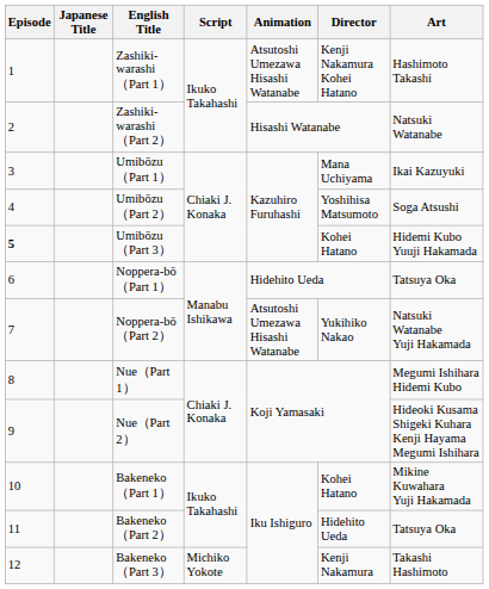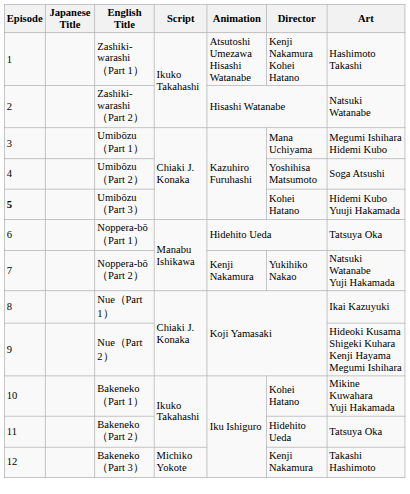Umibōzu （Part 1） | Art: Ikai Kazuyuki -> Megumi Ishihara Hidemi Kubo
Noppera-bō（Part 2） | Animation: Atsutoshi Umezawa Hisashi Watanabe -> Kenji Nakamura
Nue（Part 1） | Art: Megumi Ishihara Hidemi Kubo -> Ikai Kazuyuki
